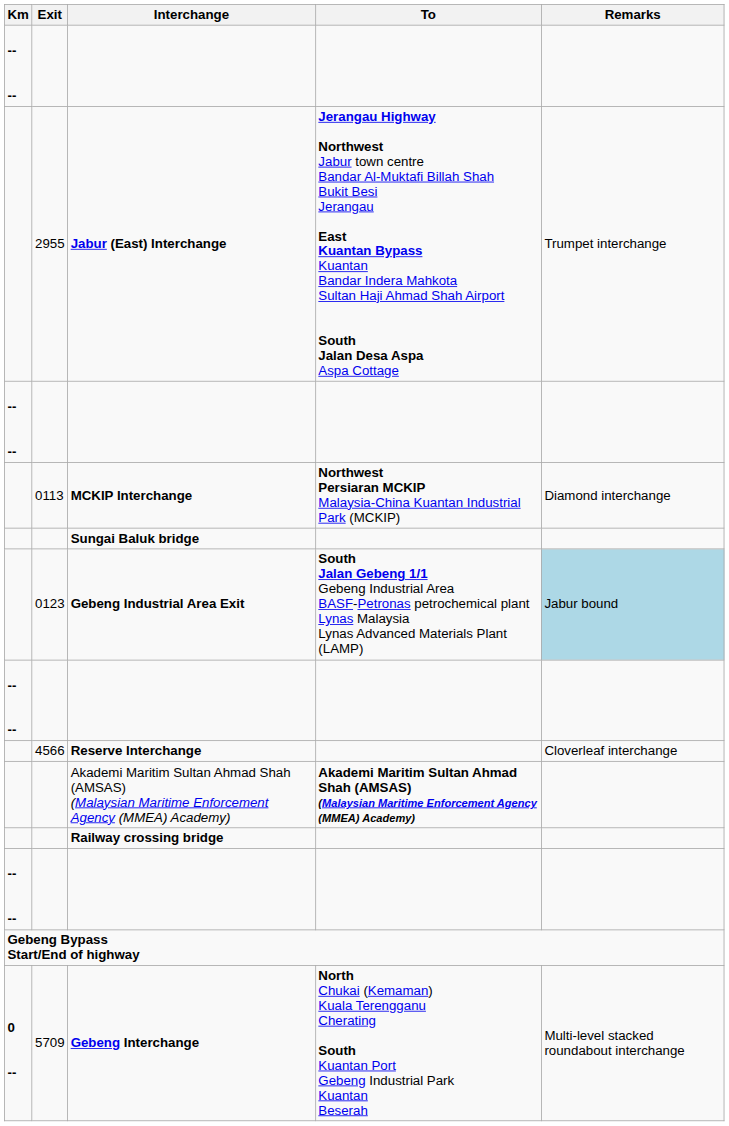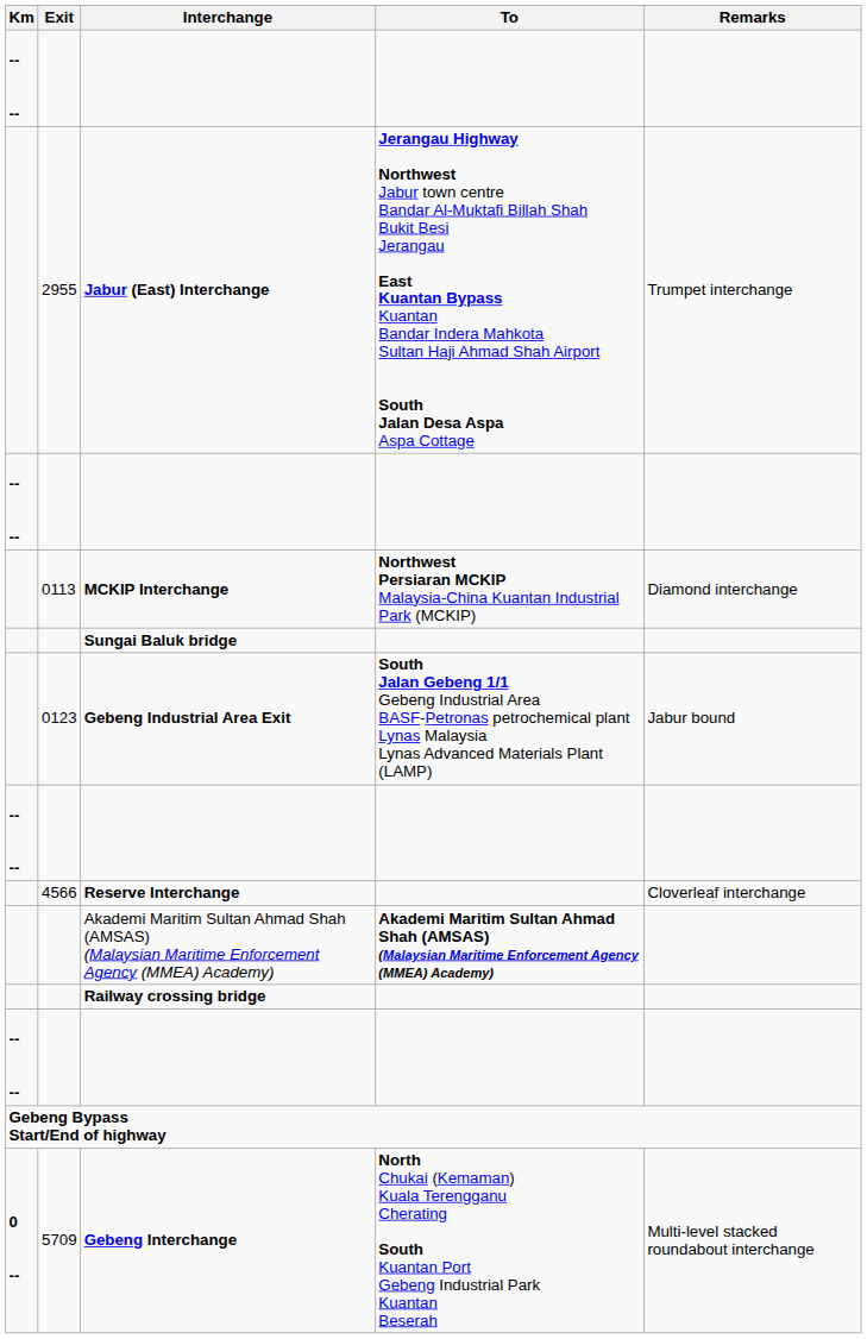Gebeng Industrial Area Exit | Remarks: lightblue background -> no background
